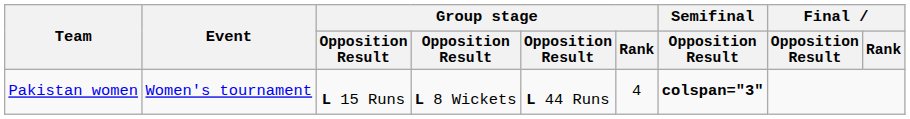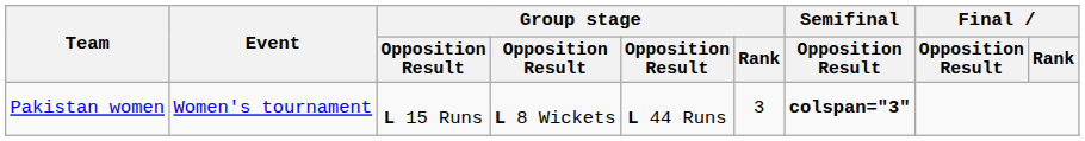Pakistan women | Group stage / Rank: 4 -> 3
